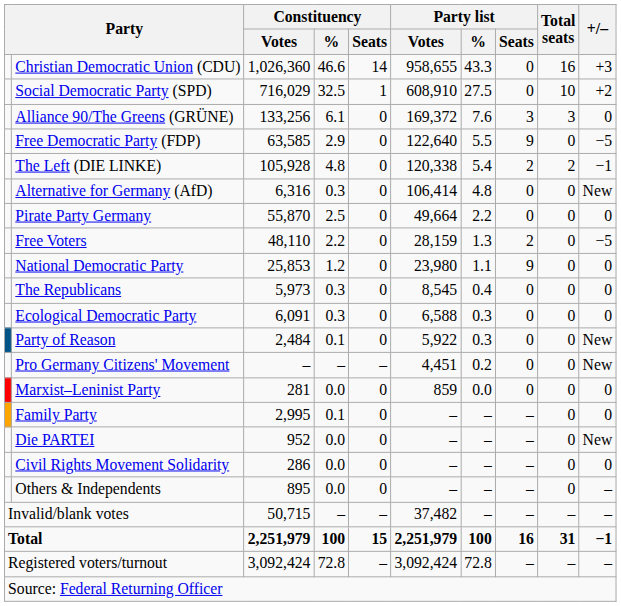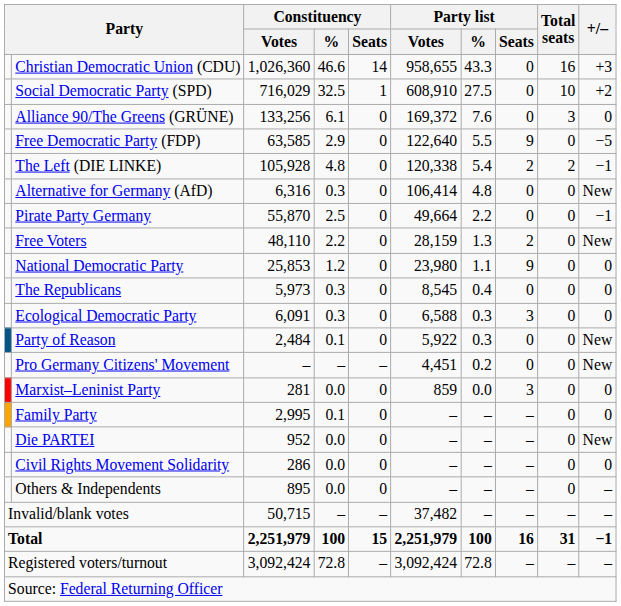Alliance 90/The Greens (GRÜNE) | Party list / Seats: 3 -> 0
Pirate Party Germany | +/–: 0 -> −1
Free Voters | +/–: −5 -> New
Ecological Democratic Party | Party list / Seats: 0 -> 3
Marxist–Leninist Party | Party list / Seats: 0 -> 3
